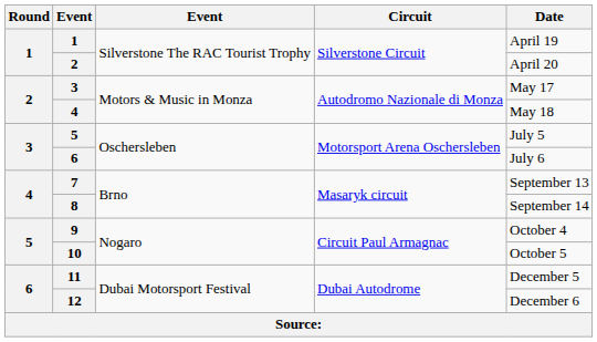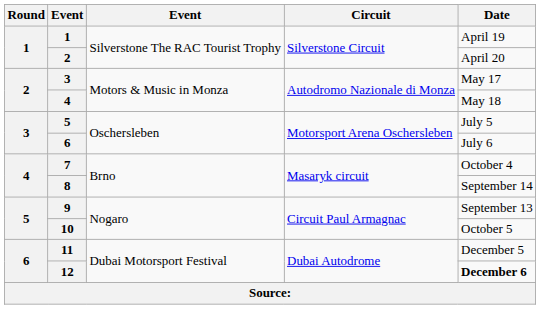7 | Date: September 13 -> October 4
9 | Date: October 4 -> September 13
12 | Date: normal -> bold
